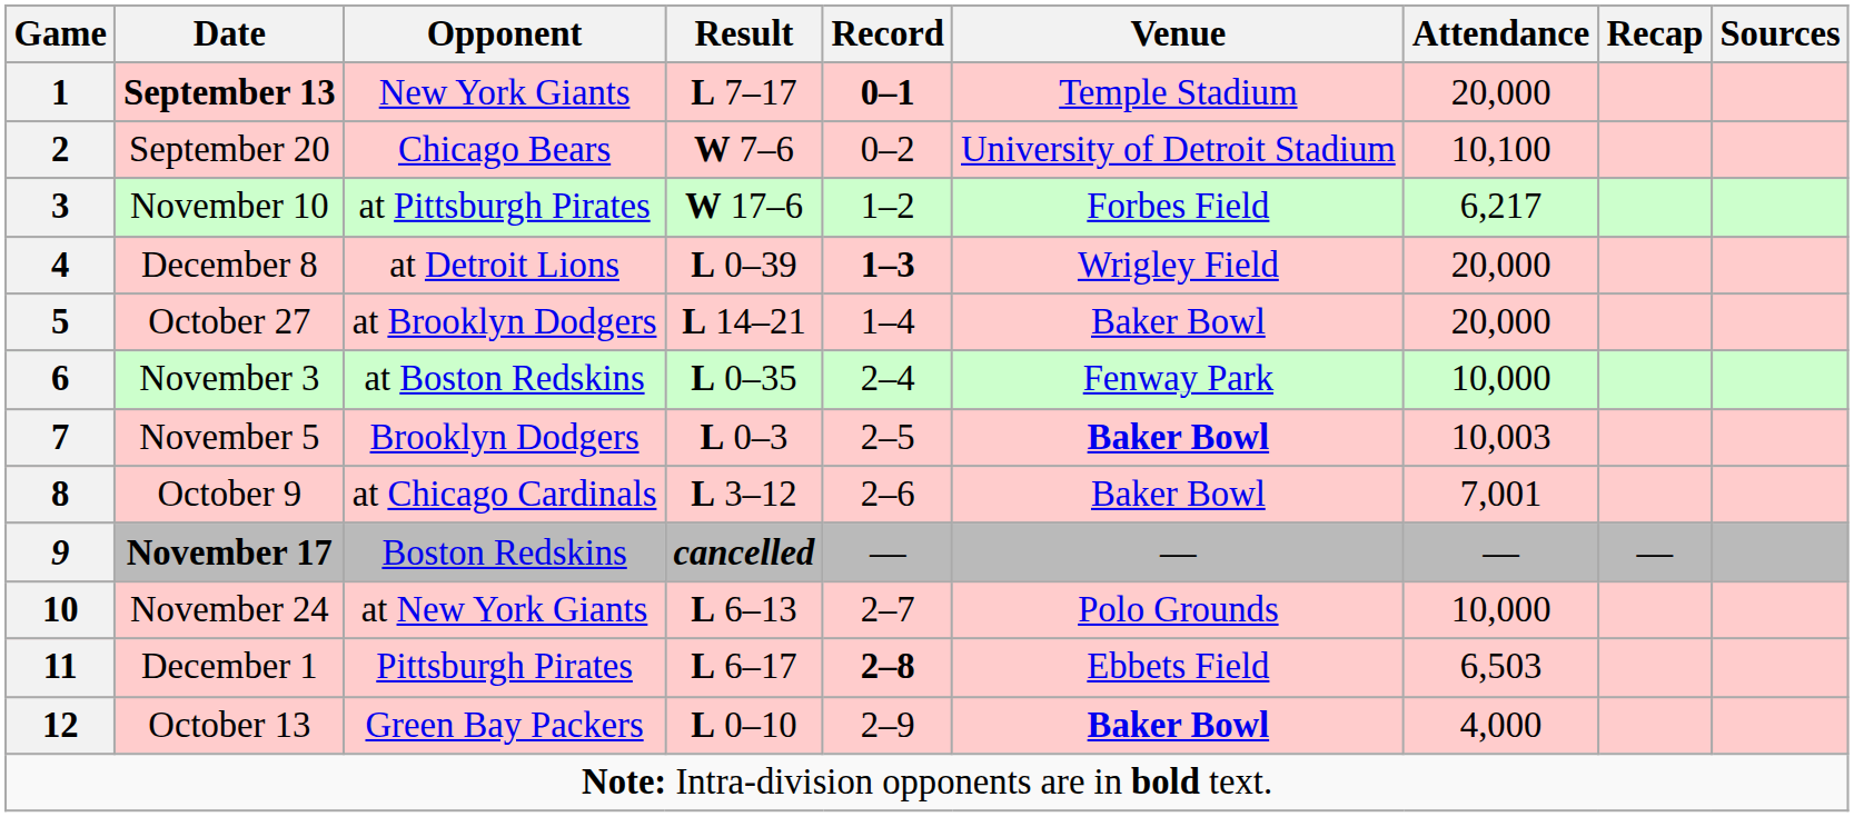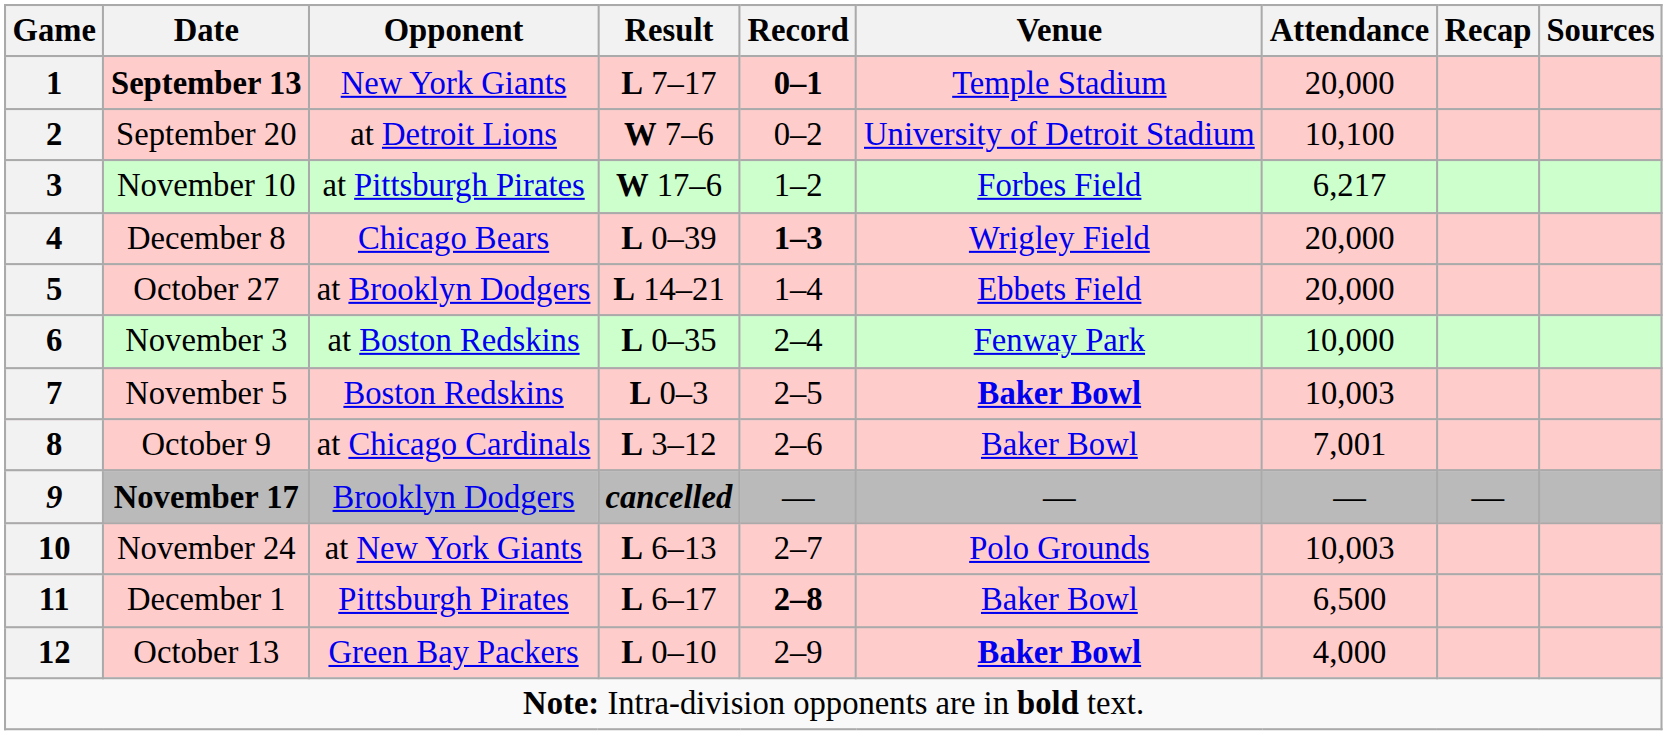2 | Opponent: Chicago Bears -> at Detroit Lions
4 | Opponent: at Detroit Lions -> Chicago Bears
5 | Venue: Baker Bowl -> Ebbets Field
7 | Opponent: Brooklyn Dodgers -> Boston Redskins
9 | Opponent: Boston Redskins -> Brooklyn Dodgers
10 | Attendance: 10,000 -> 10,003
11 | Venue: Ebbets Field -> Baker Bowl
11 | Attendance: 6,503 -> 6,500
